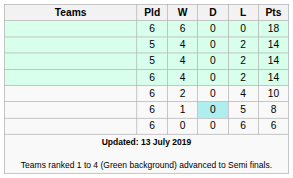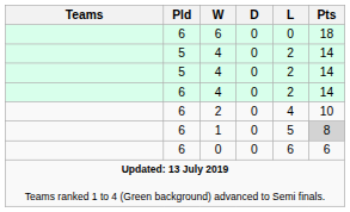1 | D: paleturquoise background -> no background
1 | Pts: no background -> lightgrey background
